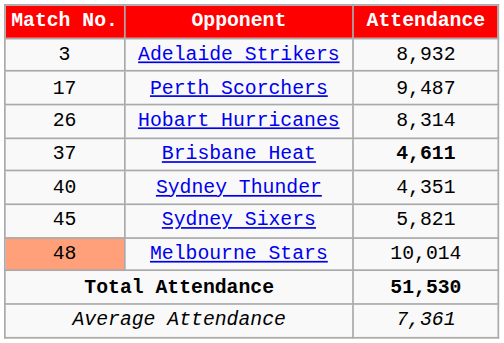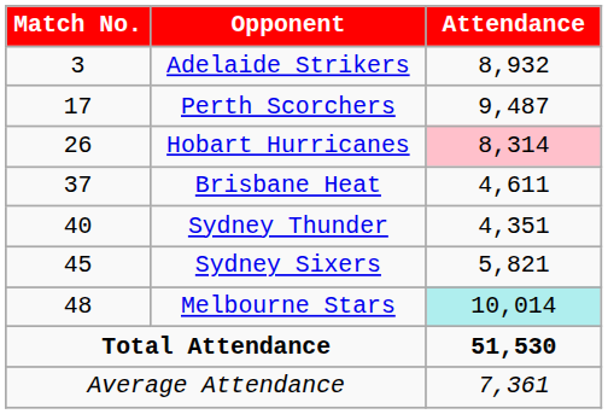Hobart Hurricanes | Attendance: no background -> pink background
Brisbane Heat | Attendance: bold -> normal
Melbourne Stars | Match No.: lightsalmon background -> no background
Melbourne Stars | Attendance: no background -> paleturquoise background
